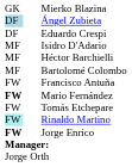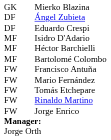Ángel Zubieta | column 1: lightblue background -> no background
Mario Fernández | column 1: bold -> normal
Rinaldo Martino | column 1: paleturquoise background -> no background
Jorge Enrico | column 1: bold -> normal
